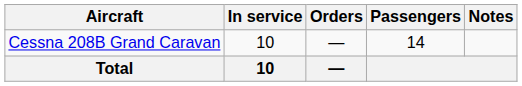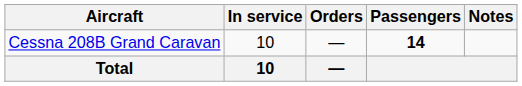Cessna 208B Grand Caravan | Passengers: normal -> bold
